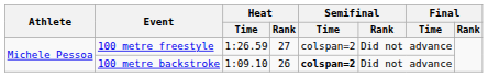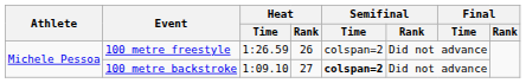100 metre freestyle | Heat / Rank: 27 -> 26
100 metre backstroke | Heat / Rank: 26 -> 27
